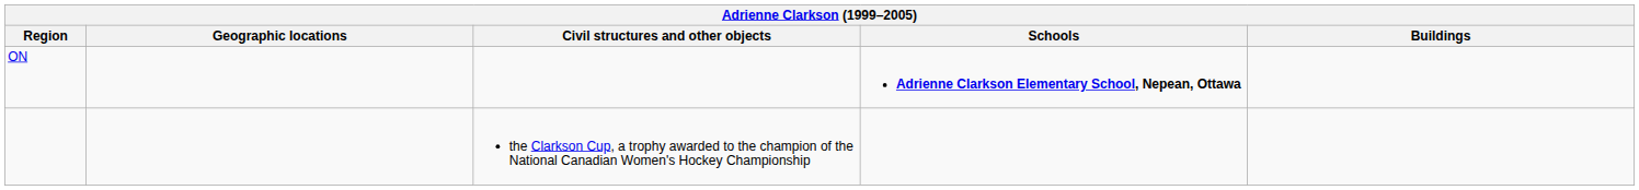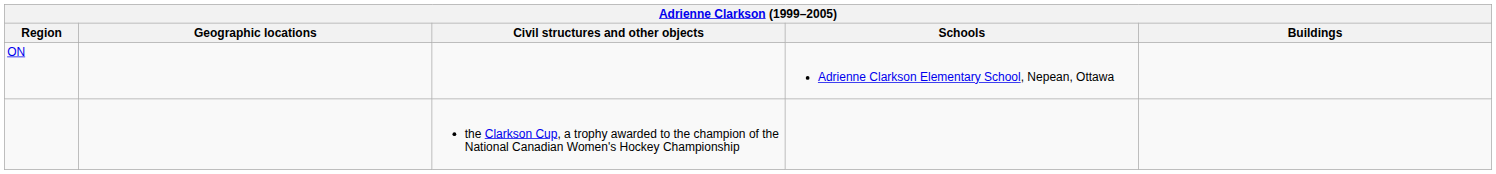ON | Schools: bold -> normal
